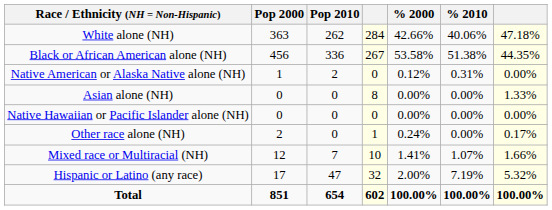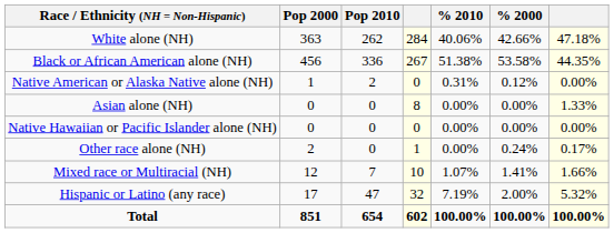columns swapped: % 2000 <-> % 2010
